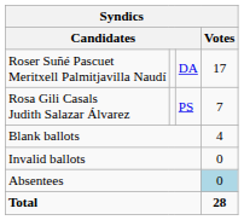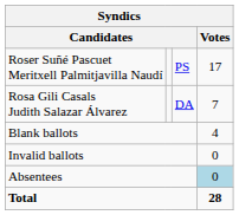Roser Suñé Pascuet Meritxell Palmitjavilla Naudí | column 3: DA -> PS
Rosa Gili Casals Judith Salazar Álvarez | column 3: PS -> DA
